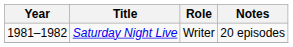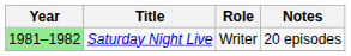Saturday Night Live | Year: no background -> lightgreen background
